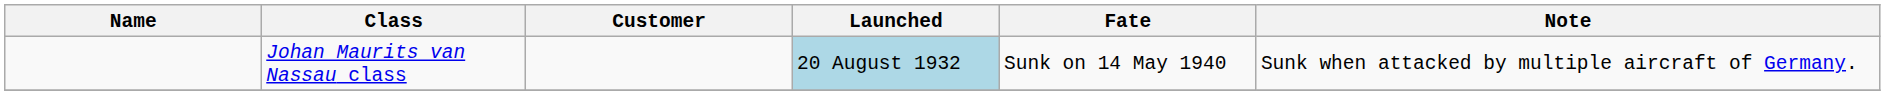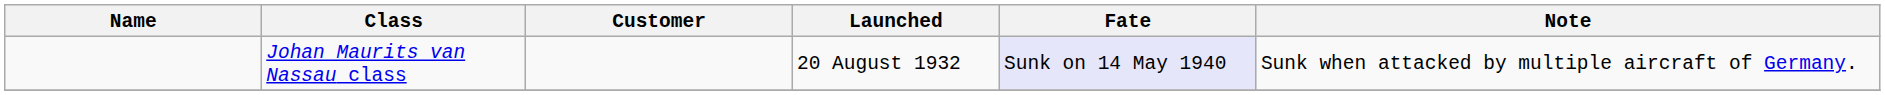Johan Maurits van Nassau class | Launched: lightblue background -> no background
Johan Maurits van Nassau class | Fate: no background -> lavender background
